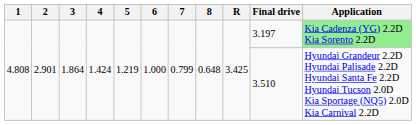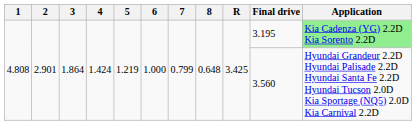row 2 | Final drive: 3.197 -> 3.195
row 3 | Final drive: 3.510 -> 3.560
